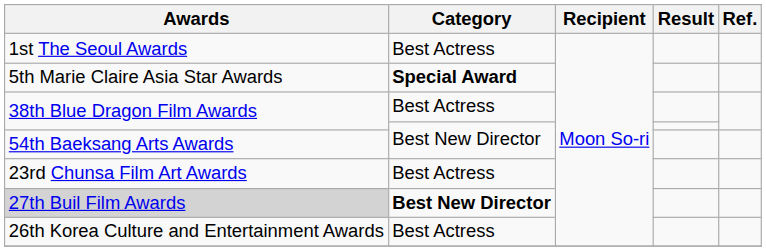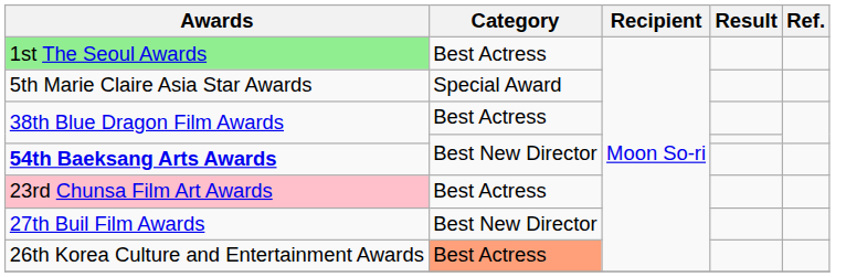1st The Seoul Awards | Awards: no background -> lightgreen background
5th Marie Claire Asia Star Awards | Category: bold -> normal
54th Baeksang Arts Awards | Awards: normal -> bold
23rd Chunsa Film Art Awards | Awards: no background -> pink background
27th Buil Film Awards | Awards: lightgrey background -> no background
27th Buil Film Awards | Category: bold -> normal
26th Korea Culture and Entertainment Awards | Category: no background -> lightsalmon background
